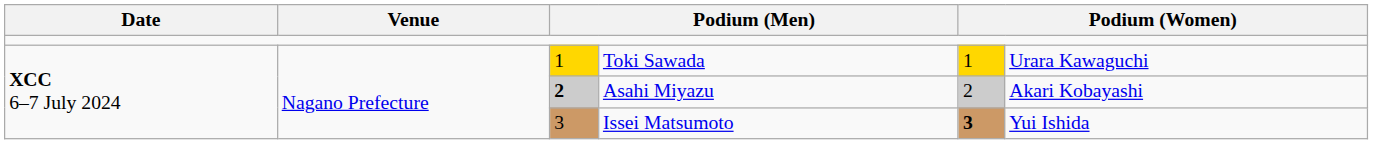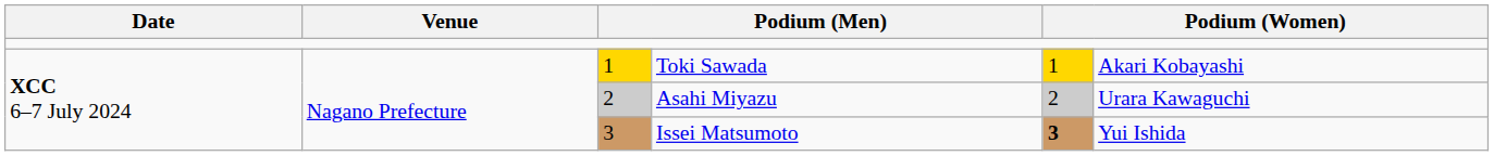Toki Sawada | column 6: Urara Kawaguchi -> Akari Kobayashi
Asahi Miyazu | column 3: bold -> normal
Asahi Miyazu | column 6: Akari Kobayashi -> Urara Kawaguchi
